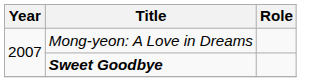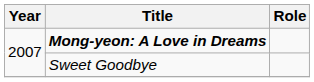Mong-yeon: A Love in Dreams | Title: normal -> bold
Sweet Goodbye | Title: bold -> normal
